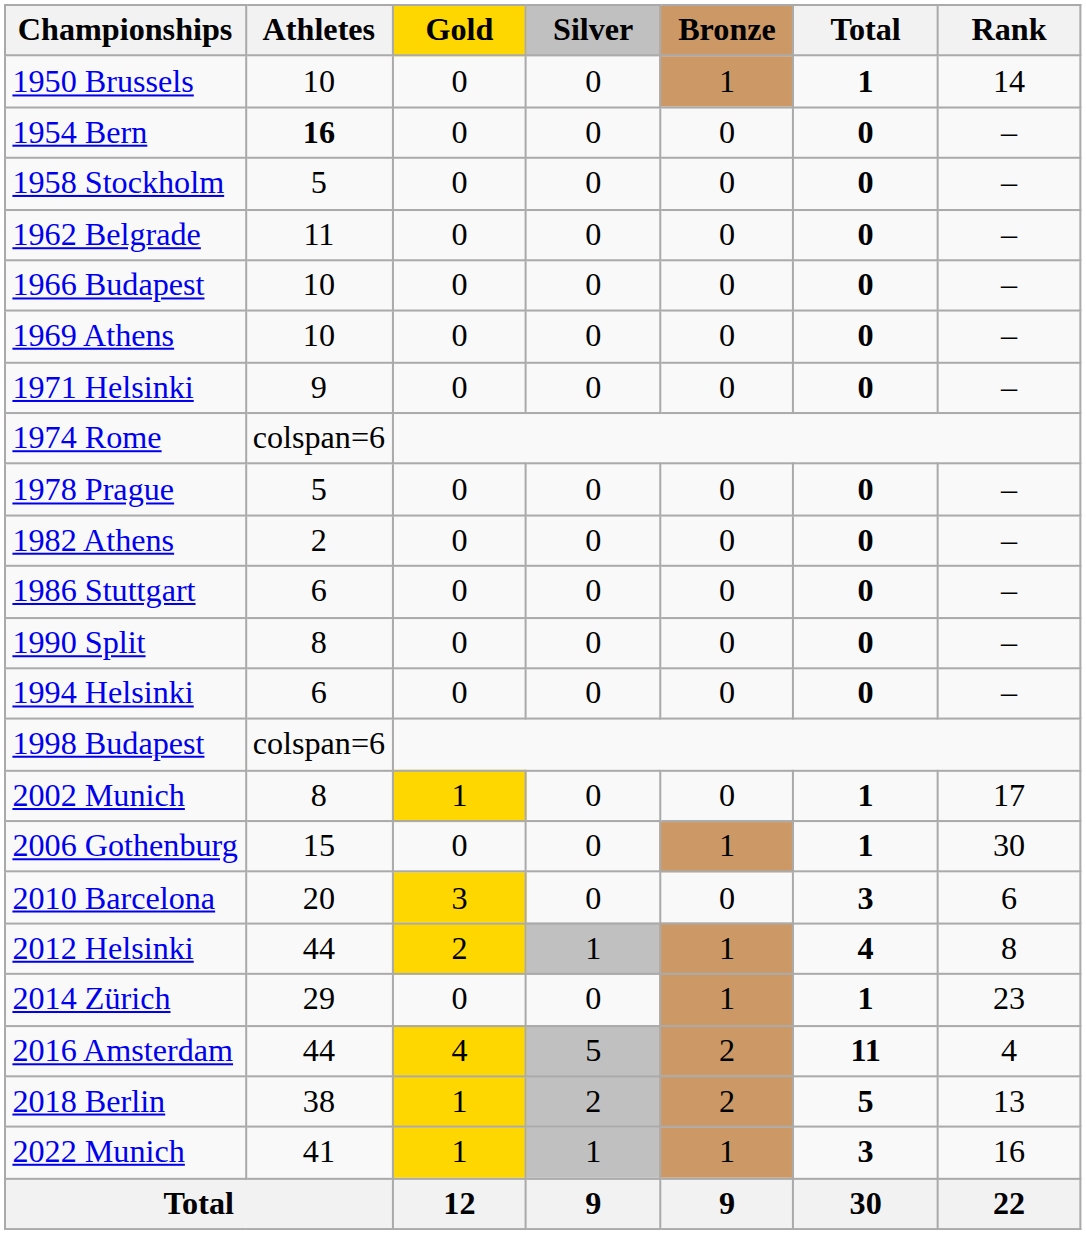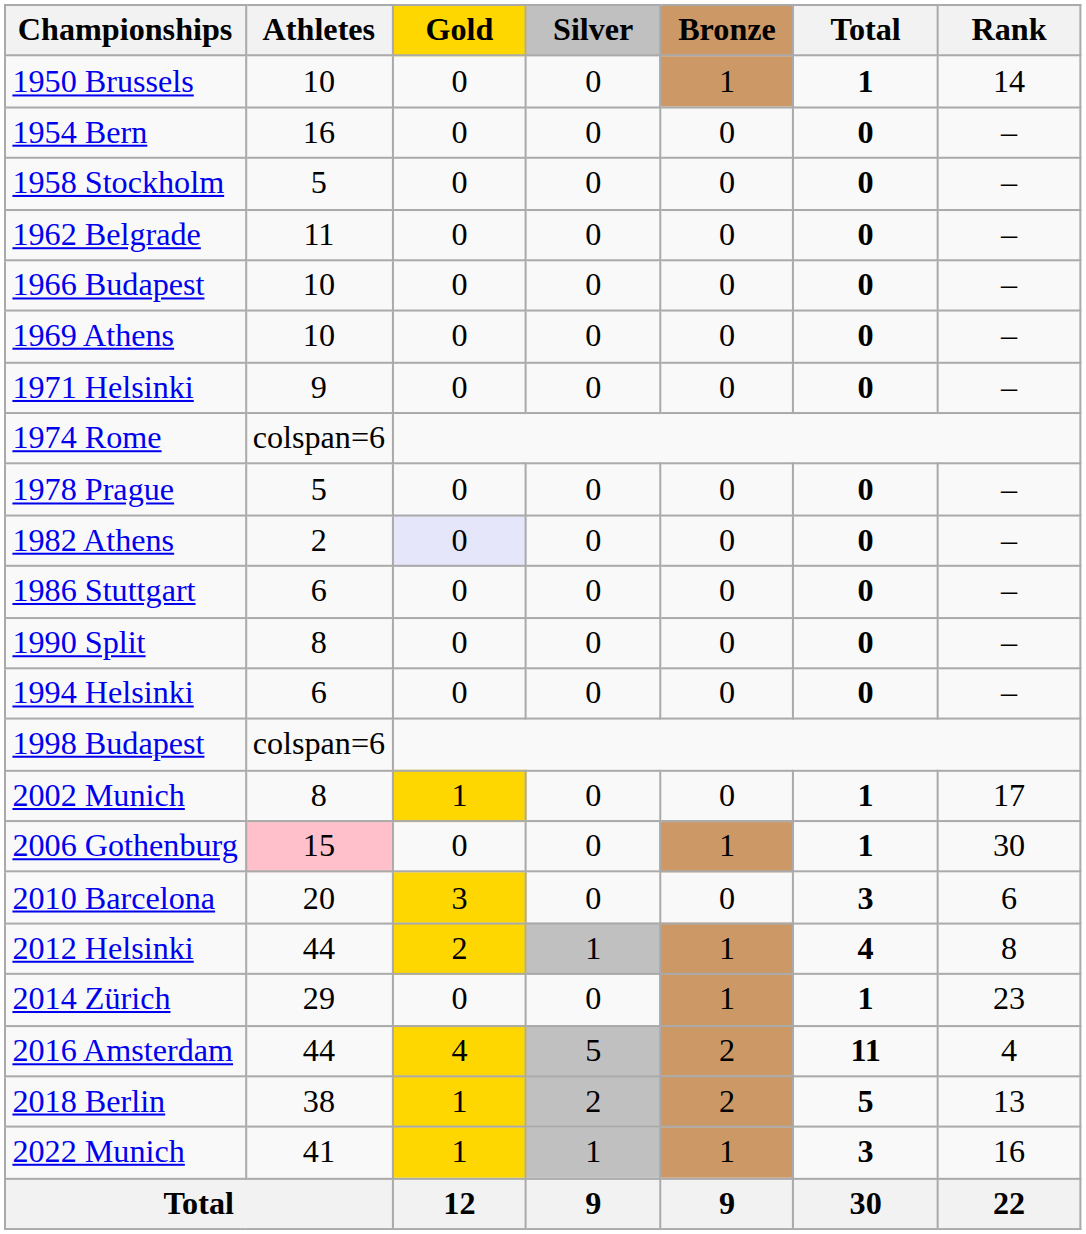1954 Bern | Athletes: bold -> normal
1982 Athens | Gold: no background -> lavender background
2006 Gothenburg | Athletes: no background -> pink background
